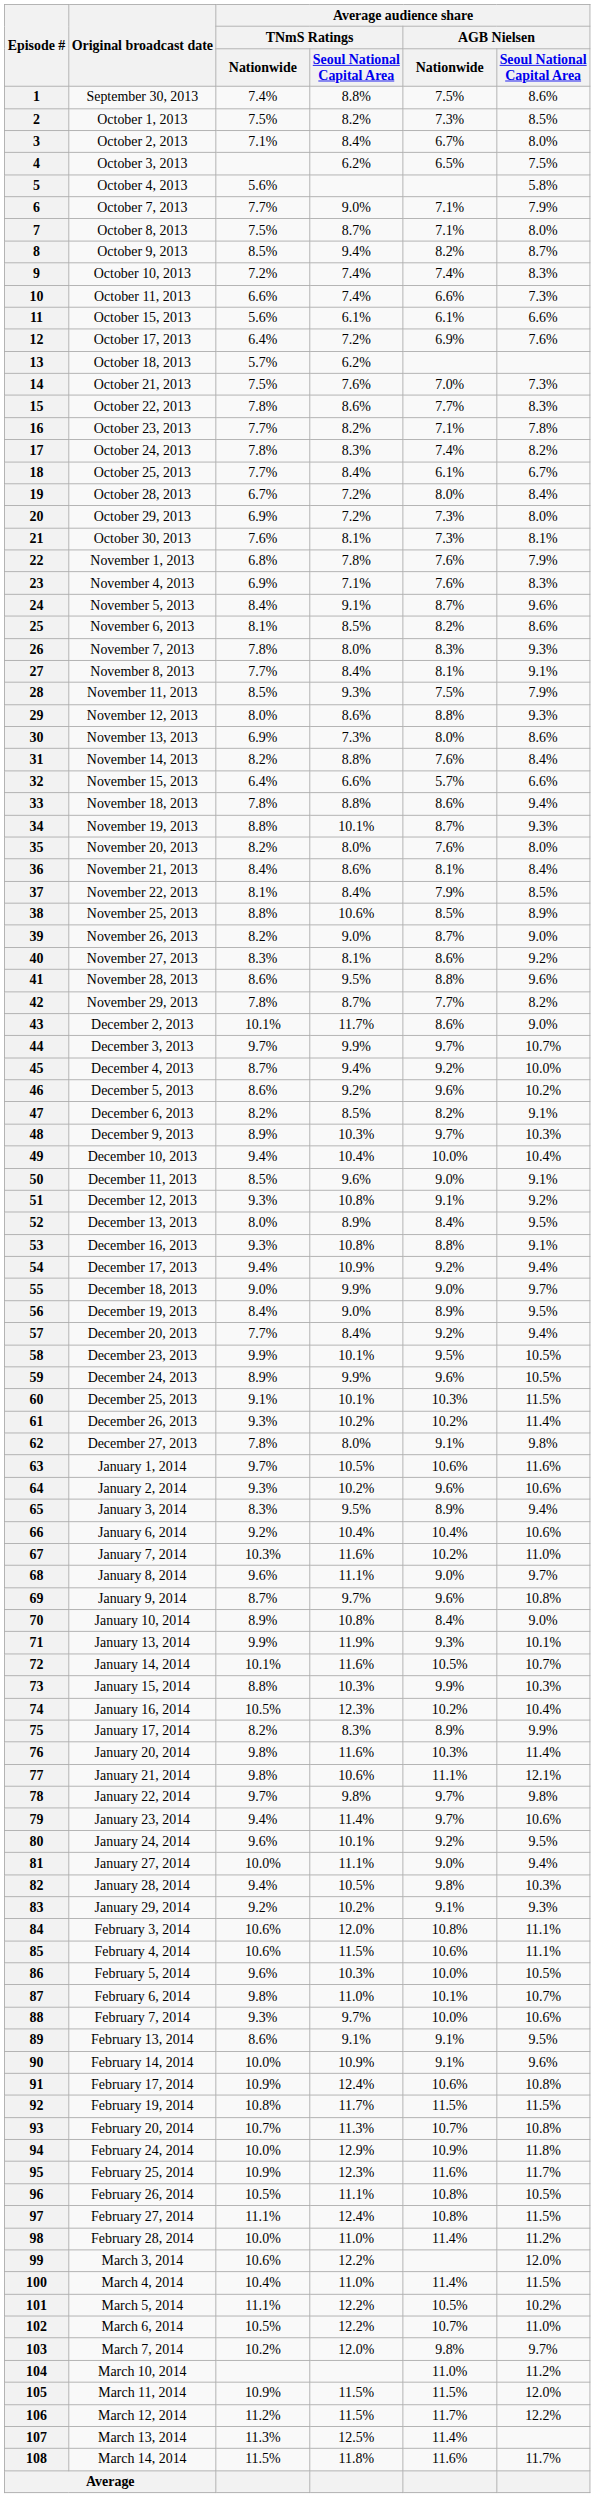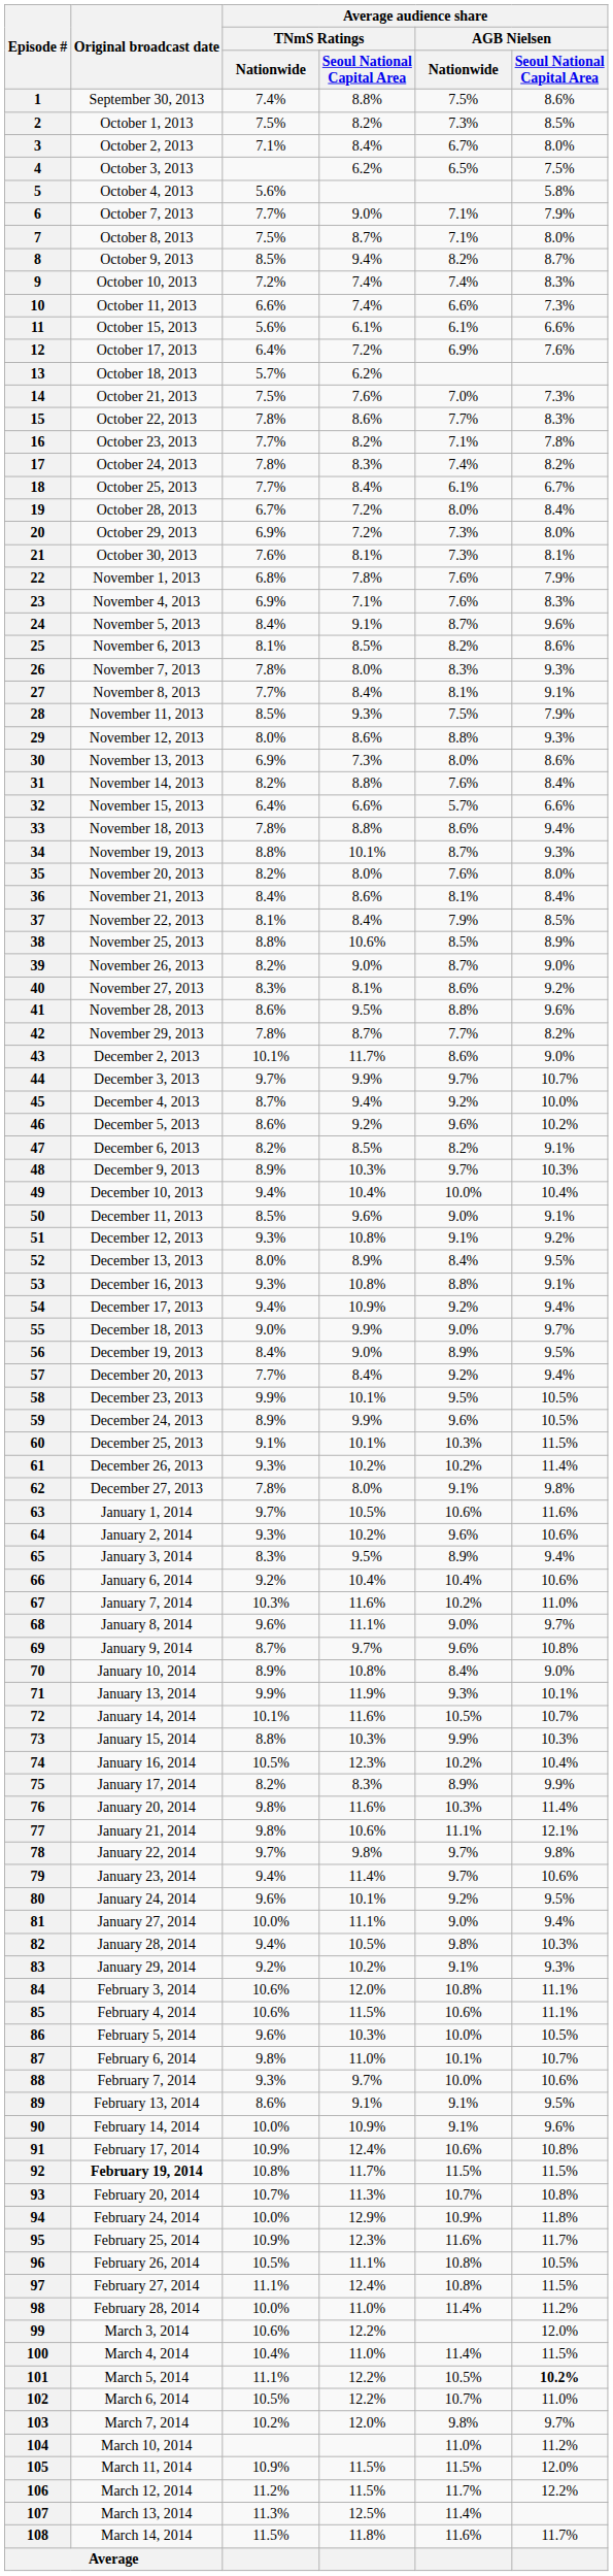92 | Original broadcast date: normal -> bold
101 | column 6: normal -> bold
